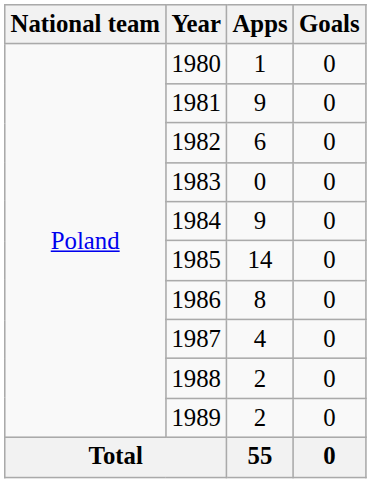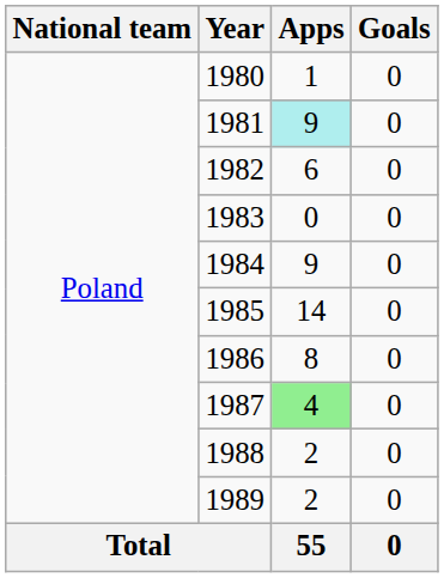1981 | Apps: no background -> paleturquoise background
1987 | Apps: no background -> lightgreen background
